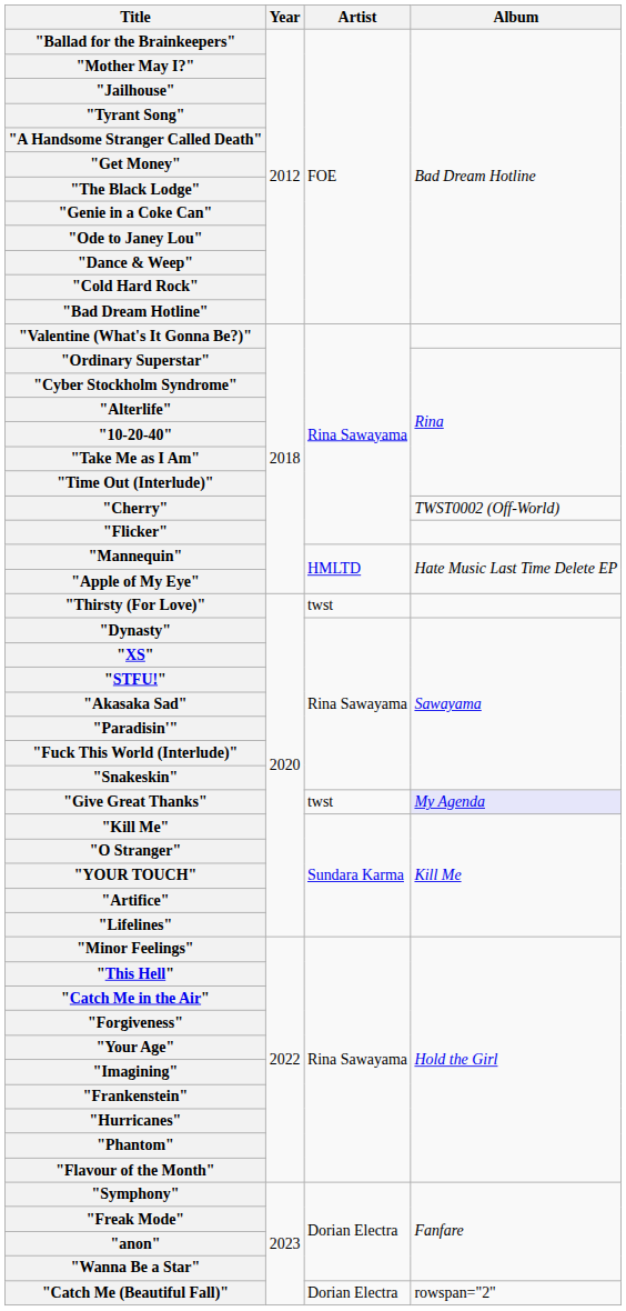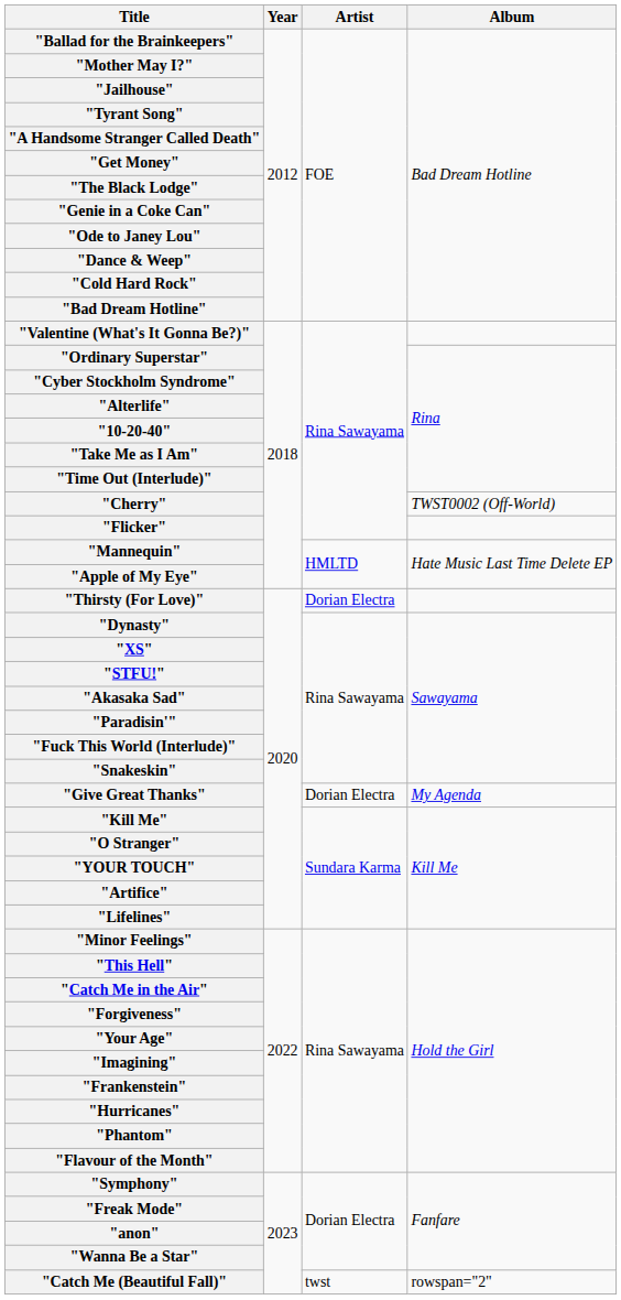"Thirsty (For Love)" | Artist: twst -> Dorian Electra
"Give Great Thanks" | Artist: twst -> Dorian Electra
"Give Great Thanks" | Album: lavender background -> no background
"Catch Me (Beautiful Fall)" | Artist: Dorian Electra -> twst
